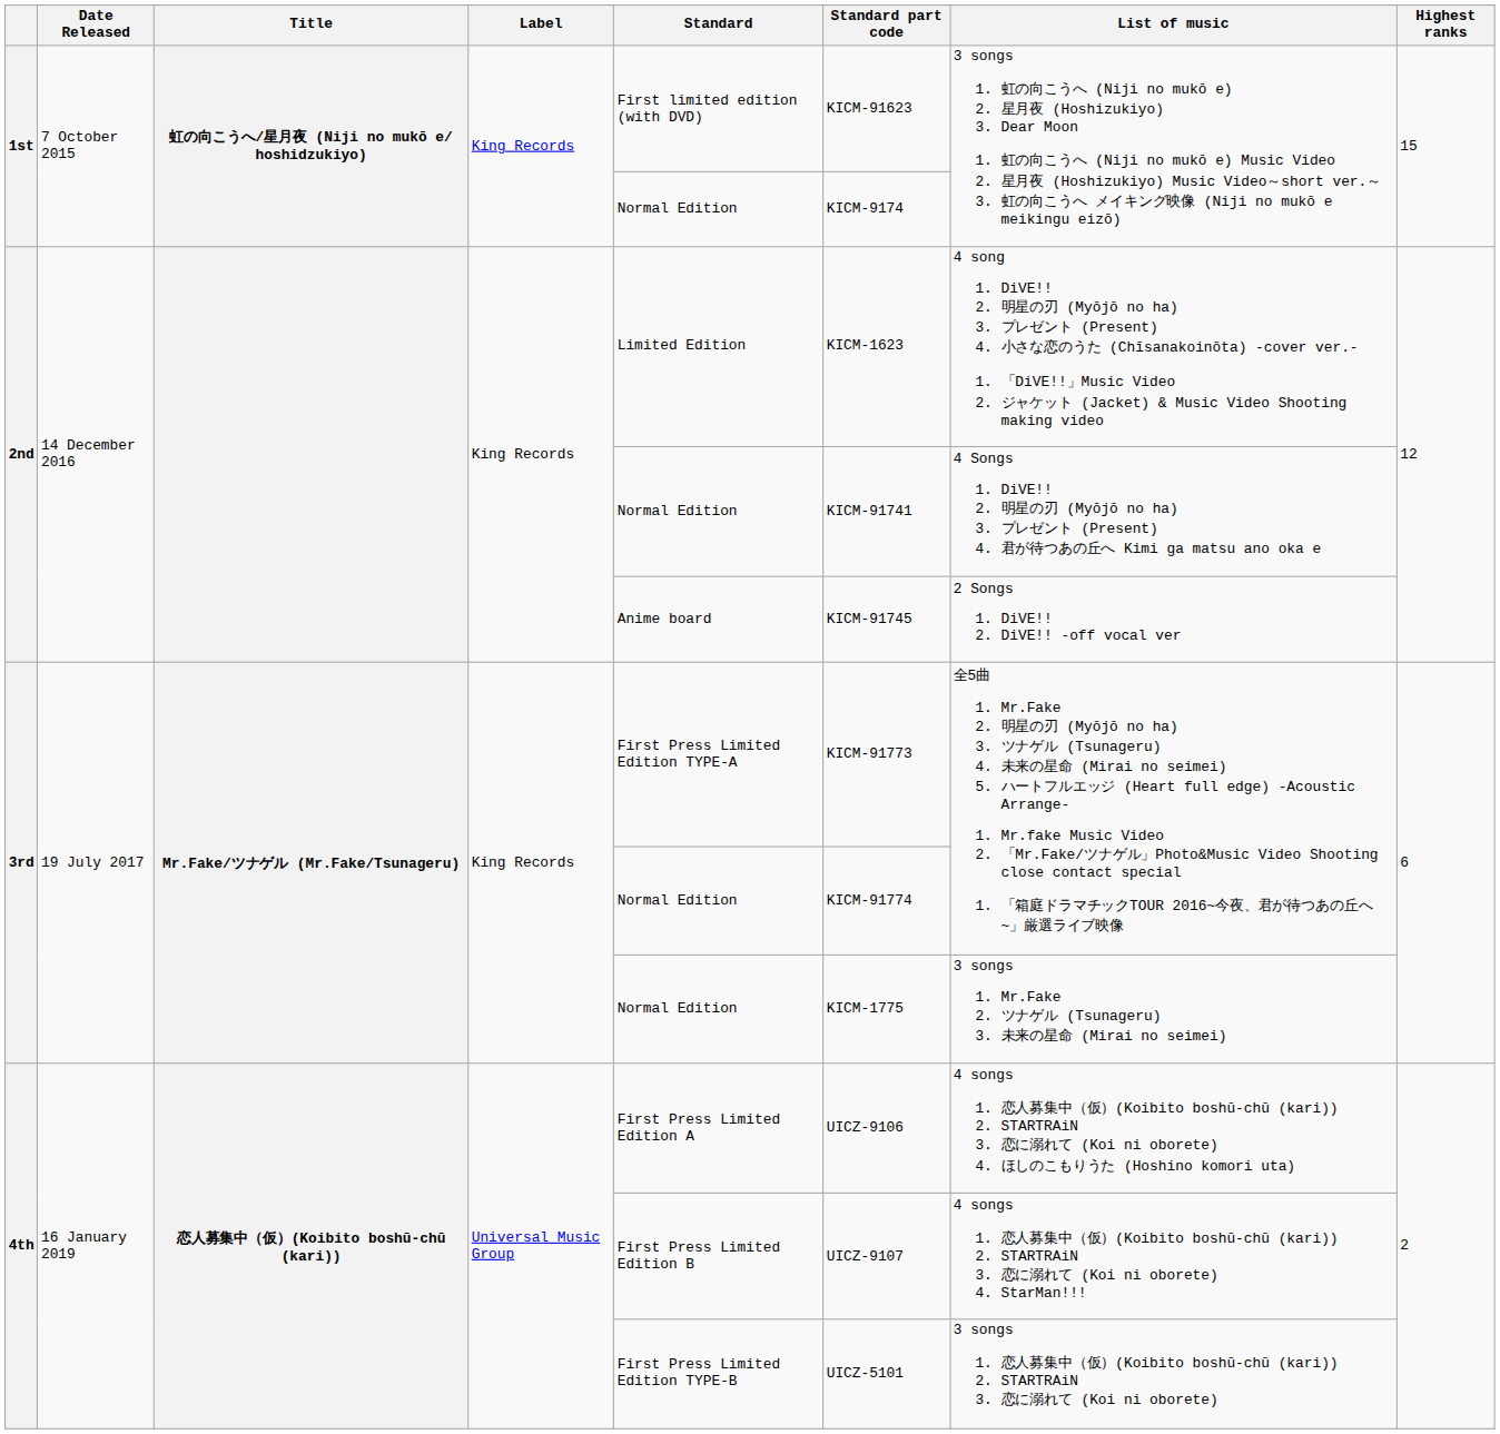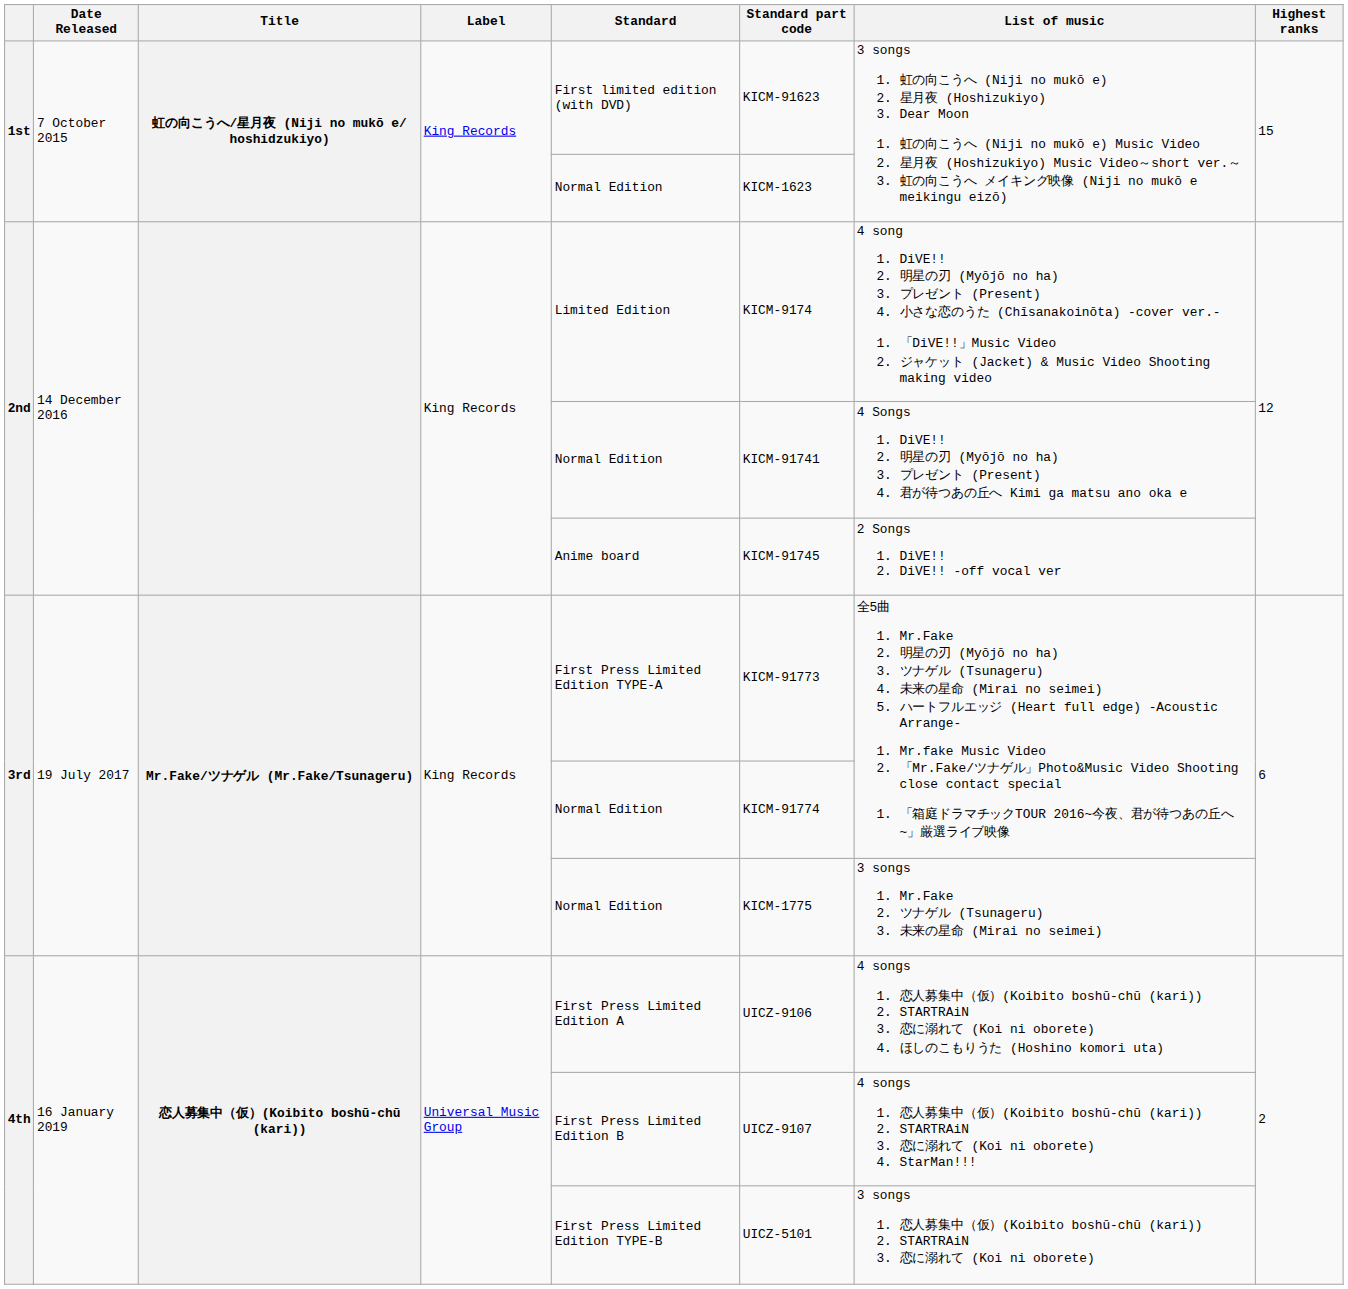row 3 | Standard part code: KICM-9174 -> KICM-1623
row 4 | Standard part code: KICM-1623 -> KICM-9174
